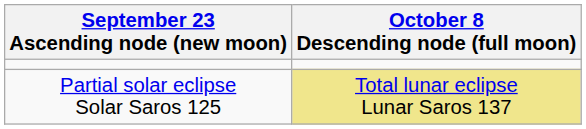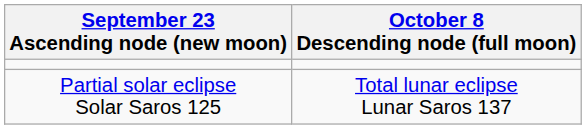row 3 | October 8 Descending node (full moon): khaki background -> no background
